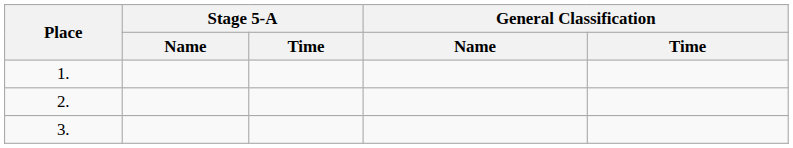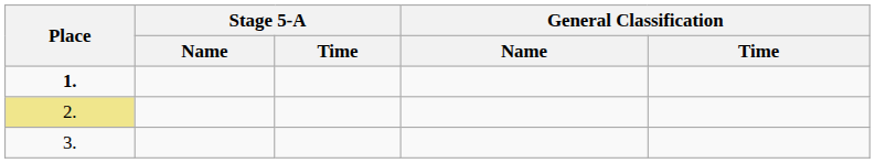1. | Place: normal -> bold
2. | Place: no background -> khaki background
